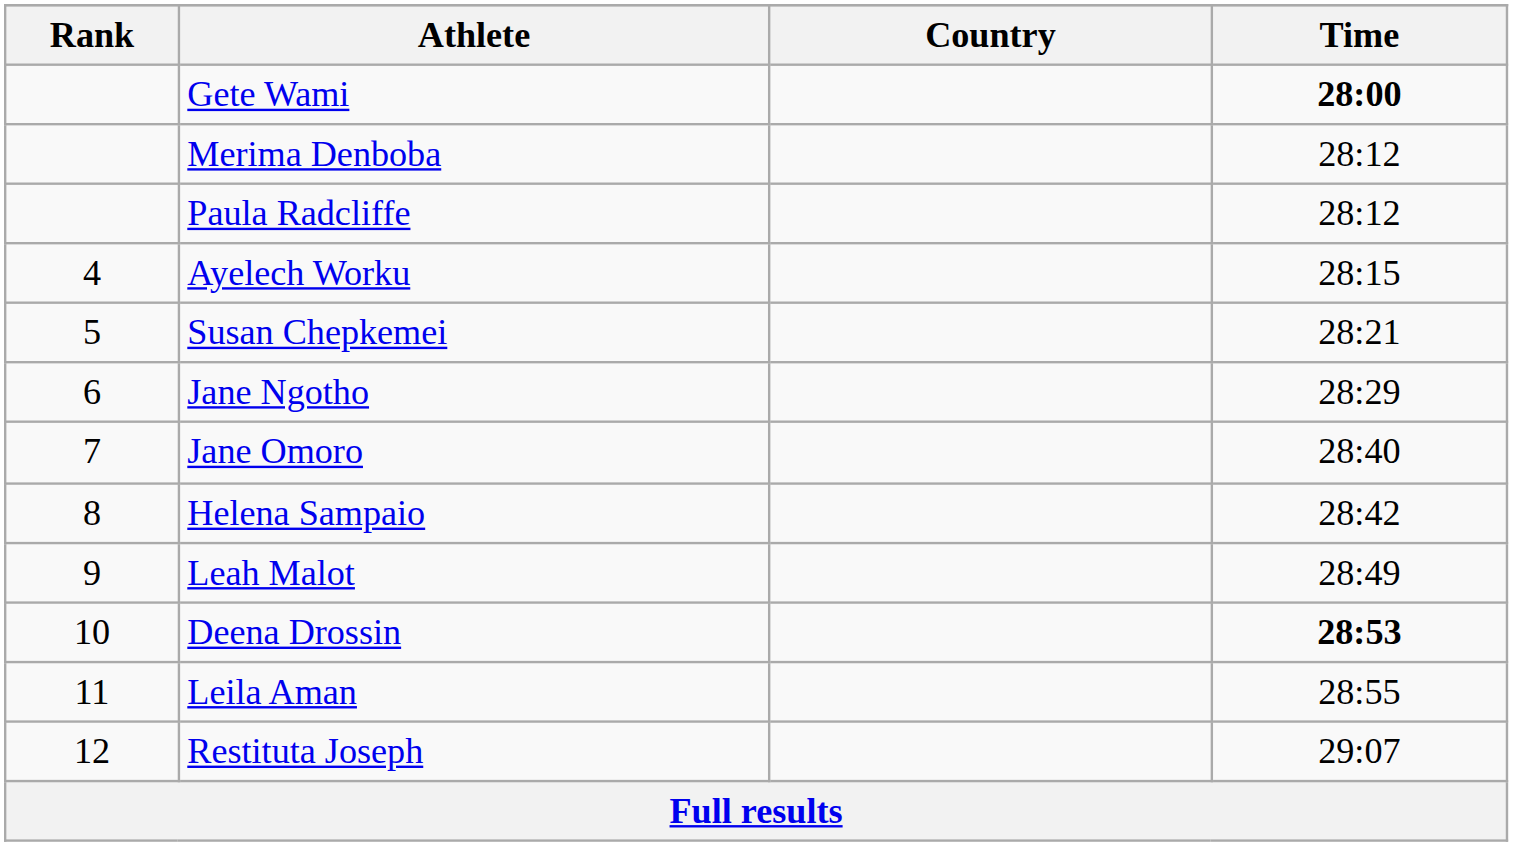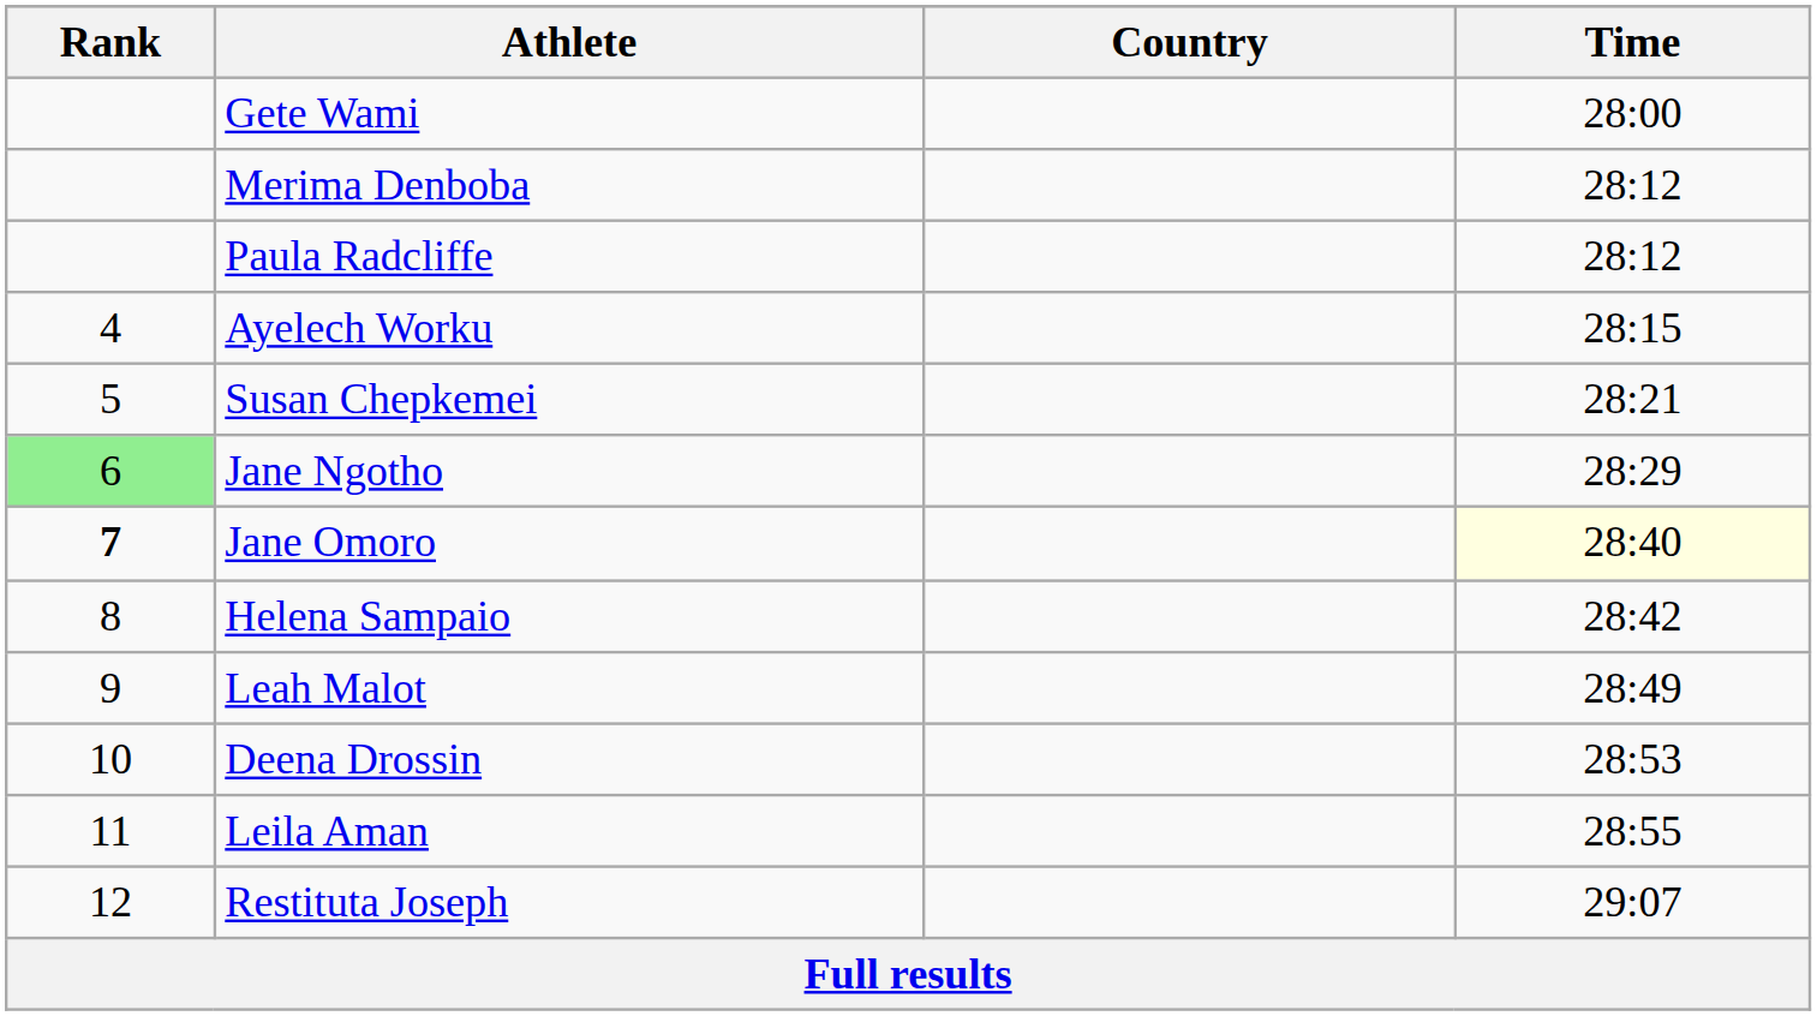Gete Wami | Time: bold -> normal
Jane Ngotho | Rank: no background -> lightgreen background
Jane Omoro | Rank: normal -> bold
Jane Omoro | Time: no background -> lightyellow background
Deena Drossin | Time: bold -> normal
